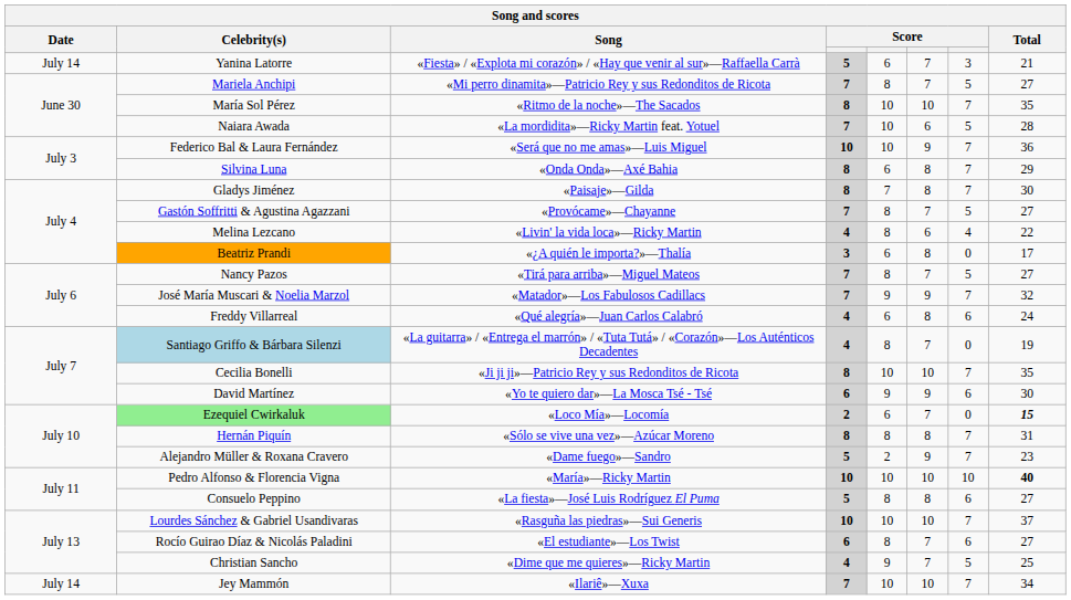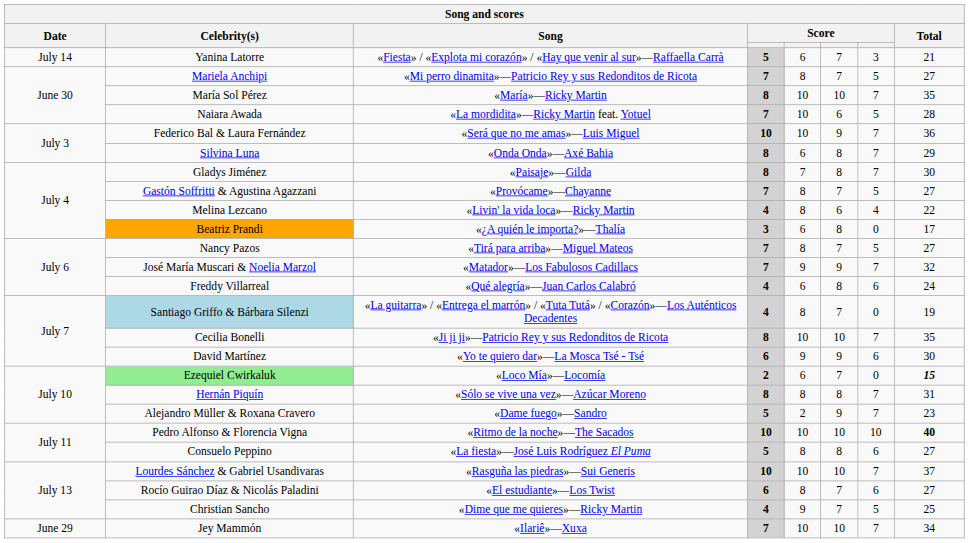María Sol Pérez | Song: «Ritmo de la noche»—The Sacados -> «María»—Ricky Martin
Pedro Alfonso & Florencia Vigna | Song: «María»—Ricky Martin -> «Ritmo de la noche»—The Sacados
Jey Mammón | Date: July 14 -> June 29
